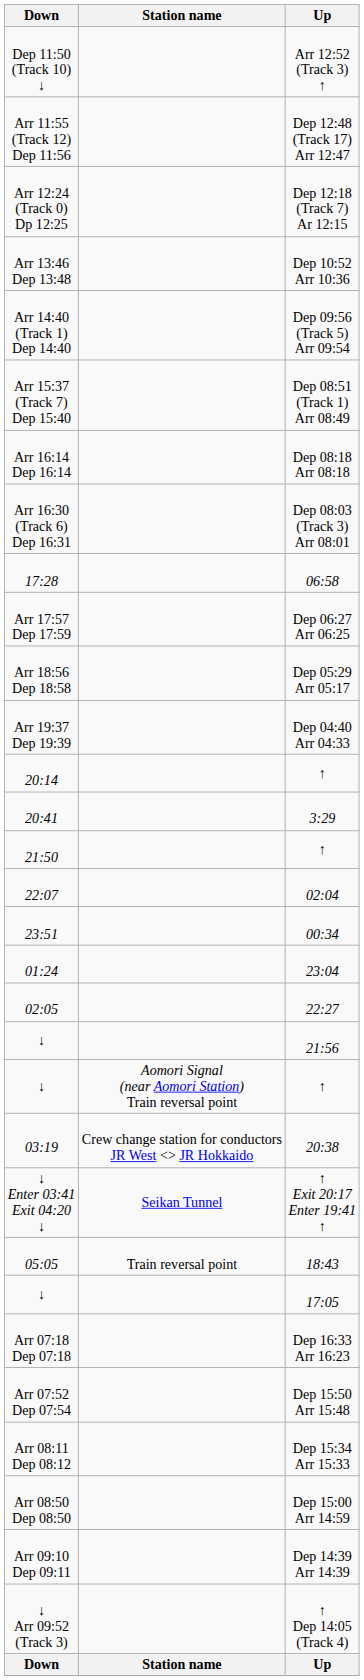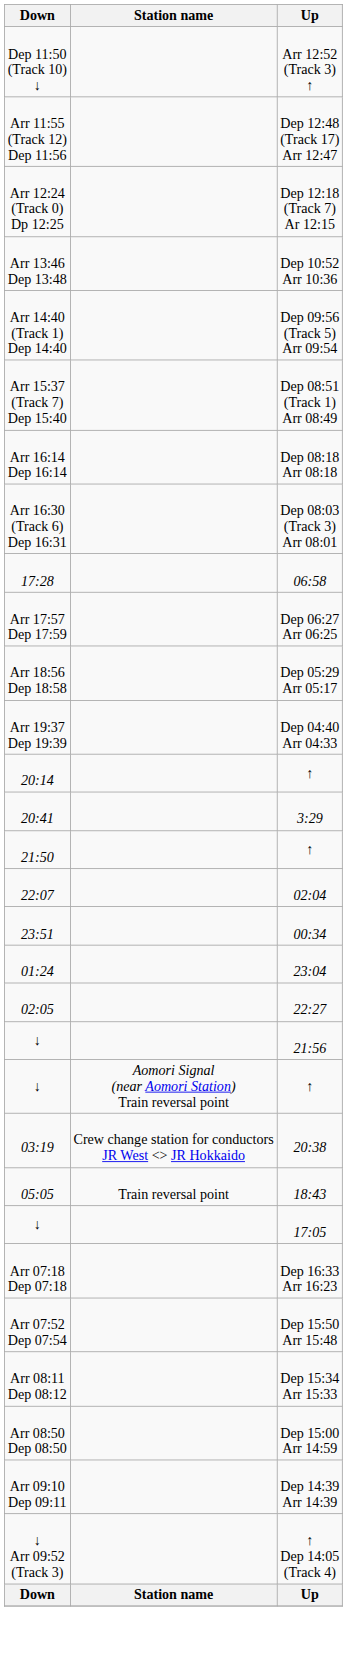- row: ↓ Enter 03:41 Exit 04:20 ↓ | Seikan Tunnel | ↑ Exit 20:17 Enter 19:41 ↑
